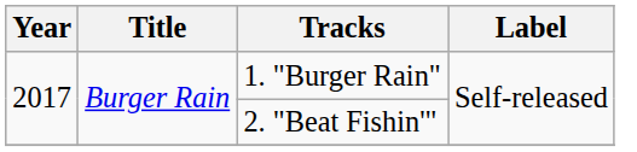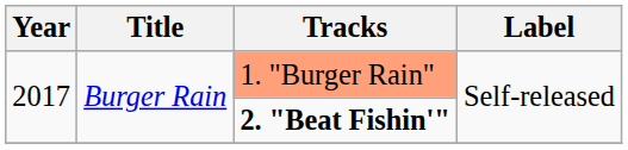1. "Burger Rain" | Tracks: no background -> lightsalmon background
2. "Beat Fishin'" | Tracks: normal -> bold
